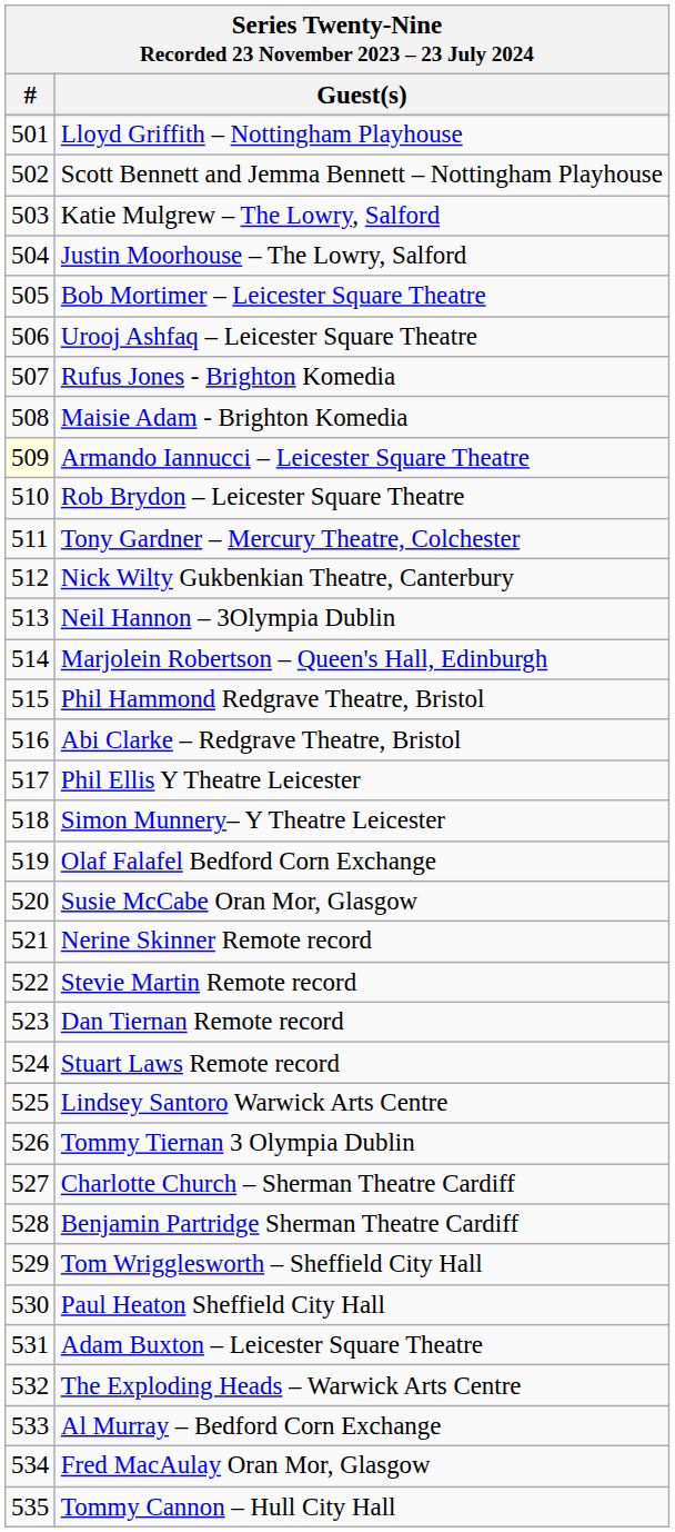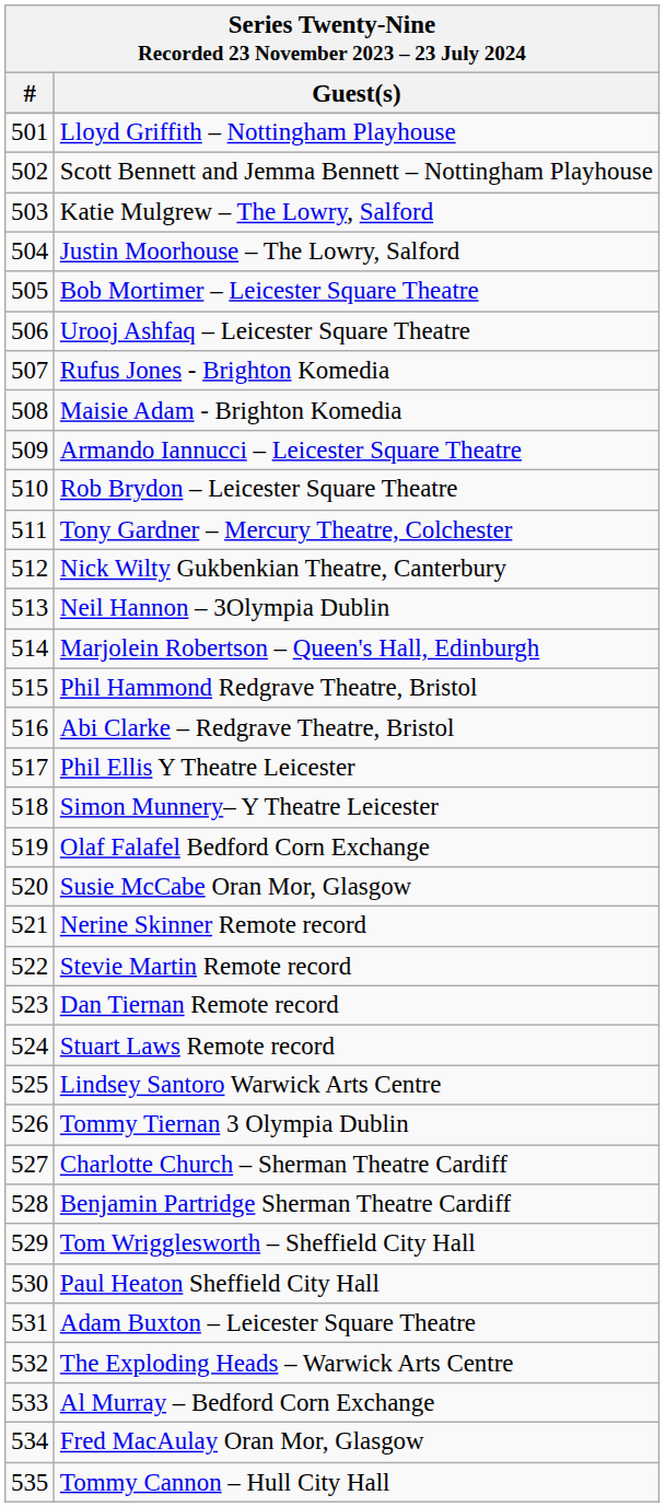Armando Iannucci – Leicester Square Theatre | #: lightyellow background -> no background
